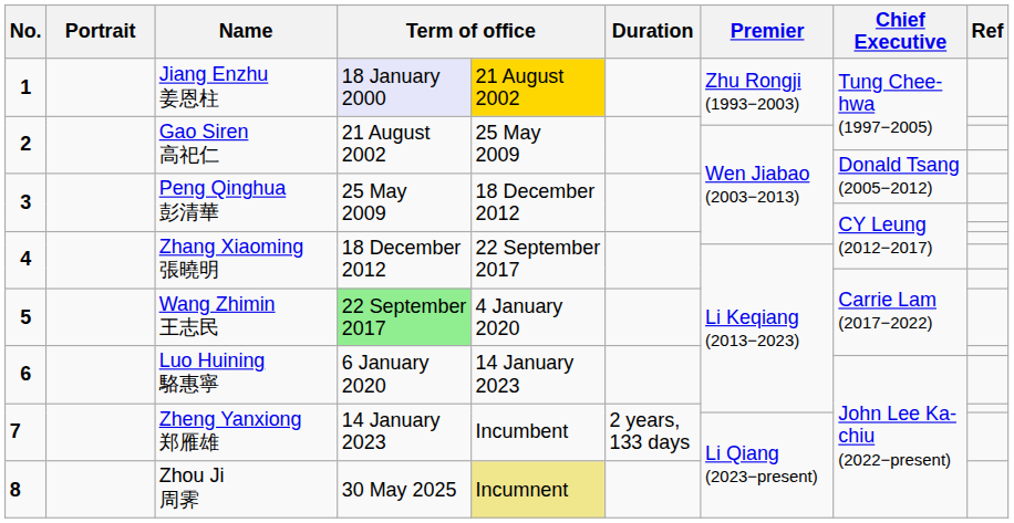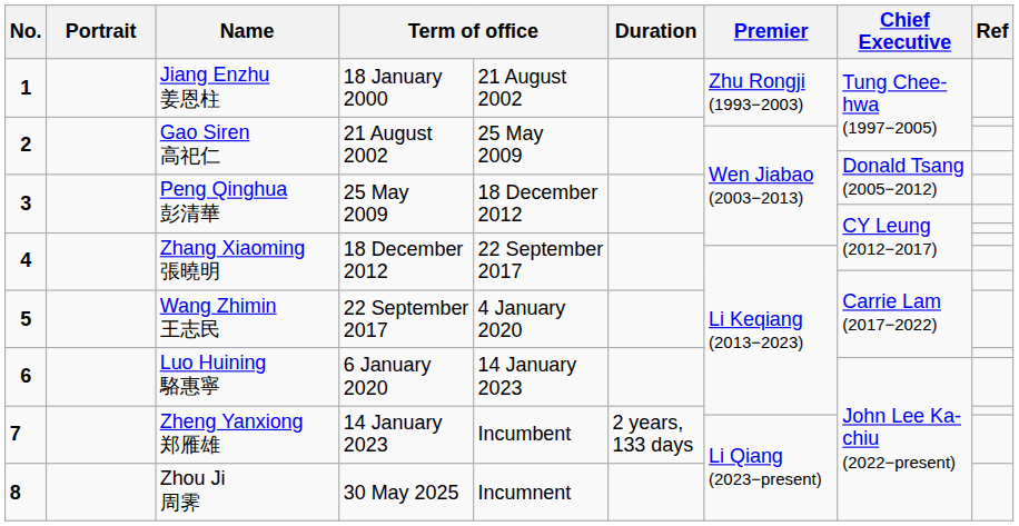1 | column 4: lavender background -> no background
1 | column 5: gold background -> no background
5 | column 4: lightgreen background -> no background
8 | column 5: khaki background -> no background
